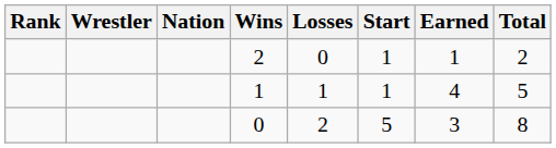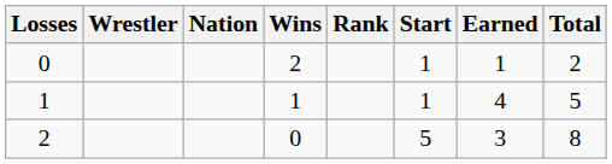columns swapped: Rank <-> Losses
